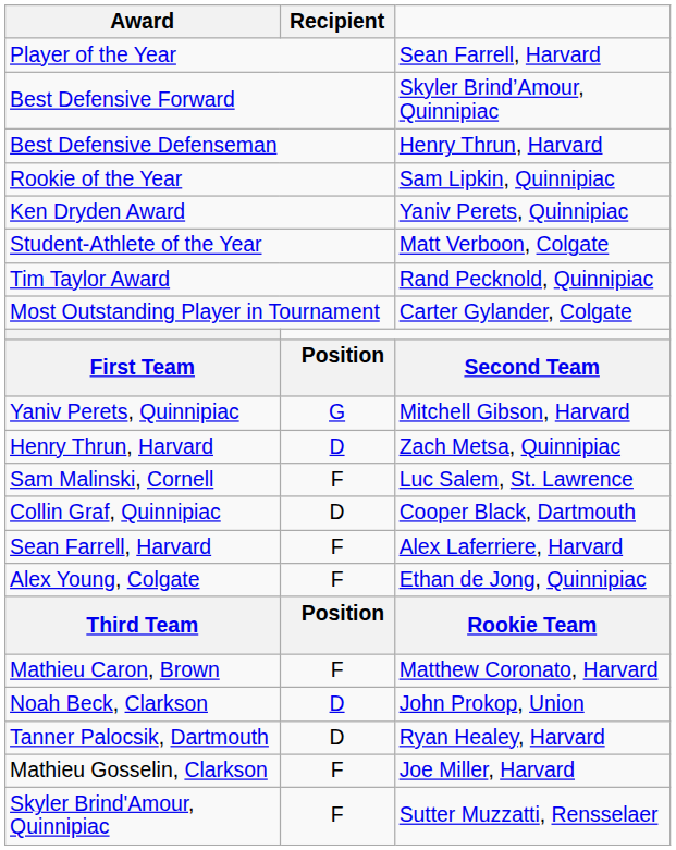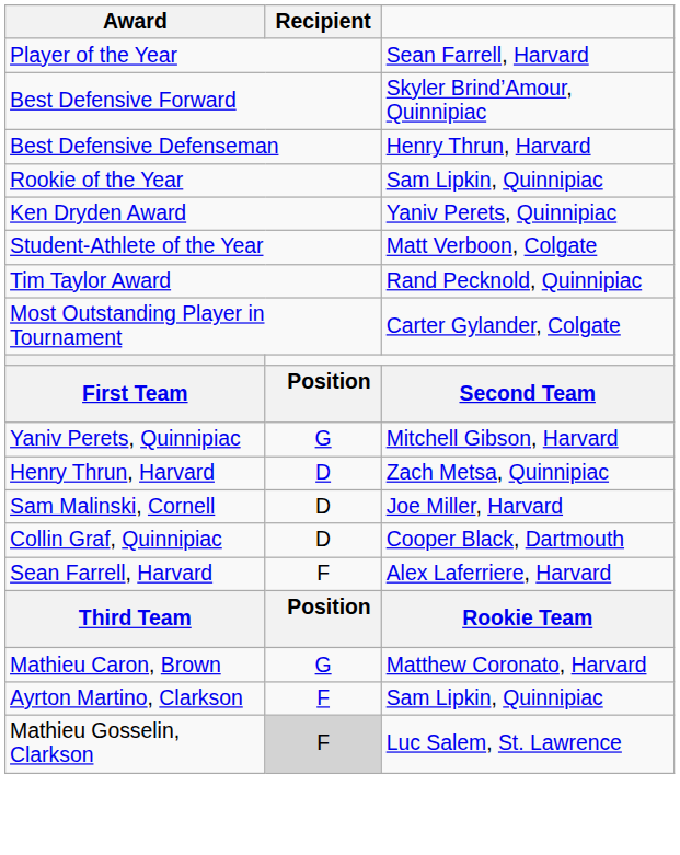Sam Malinski, Cornell | Recipient: F -> D
Sam Malinski, Cornell | column 3: Luc Salem, St. Lawrence -> Joe Miller, Harvard
- row: Alex Young, Colgate | F | Ethan de Jong, Quinnipiac
Mathieu Caron, Brown | Recipient: F -> G
- row: Noah Beck, Clarkson | D | John Prokop, Union
- row: Tanner Palocsik, Dartmouth | D | Ryan Healey, Harvard
+ row: Ayrton Martino, Clarkson | F | Sam Lipkin, Quinnipiac
Mathieu Gosselin, Clarkson | Recipient: no background -> lightgrey background
Mathieu Gosselin, Clarkson | column 3: Joe Miller, Harvard -> Luc Salem, St. Lawrence
- row: Skyler Brind'Amour, Quinnipiac | F | Sutter Muzzatti, Rensselaer
